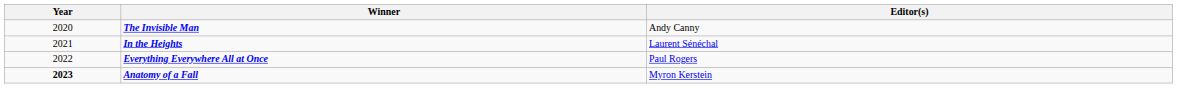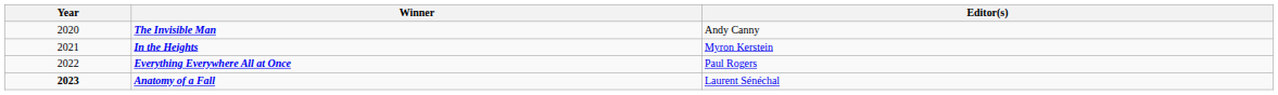In the Heights | Editor(s): Laurent Sénéchal -> Myron Kerstein
Anatomy of a Fall | Editor(s): Myron Kerstein -> Laurent Sénéchal
